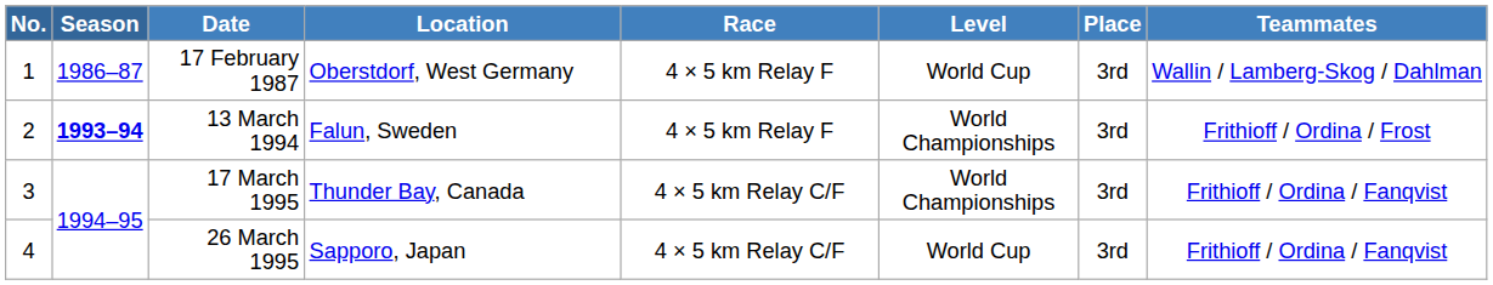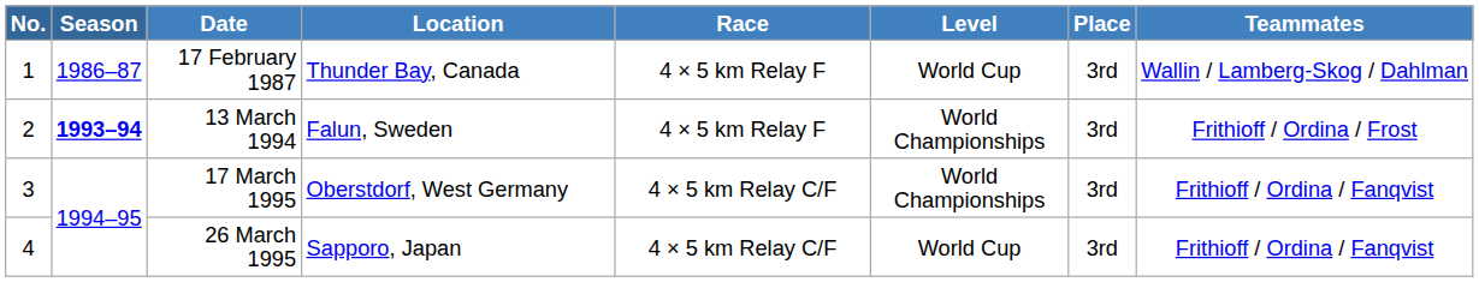17 February 1987 | Location: Oberstdorf, West Germany -> Thunder Bay, Canada
17 March 1995 | Location: Thunder Bay, Canada -> Oberstdorf, West Germany
